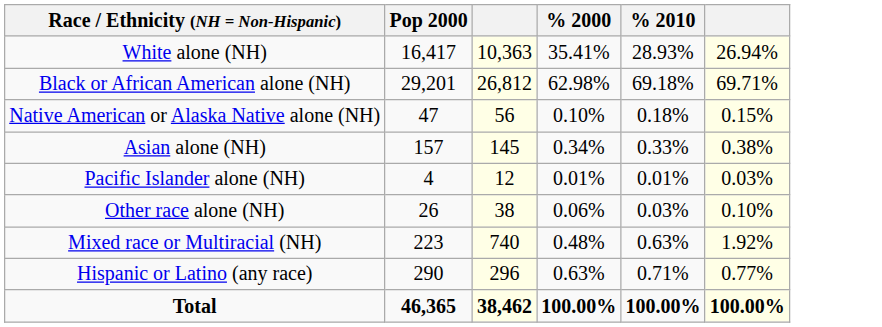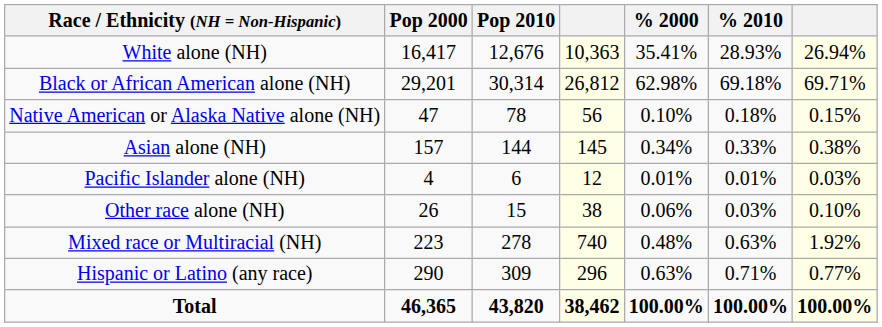+ column: Pop 2010 | 12,676 | 30,314 | 78 | 144 | 6 | 15 | 278 | 309 | 43,820
